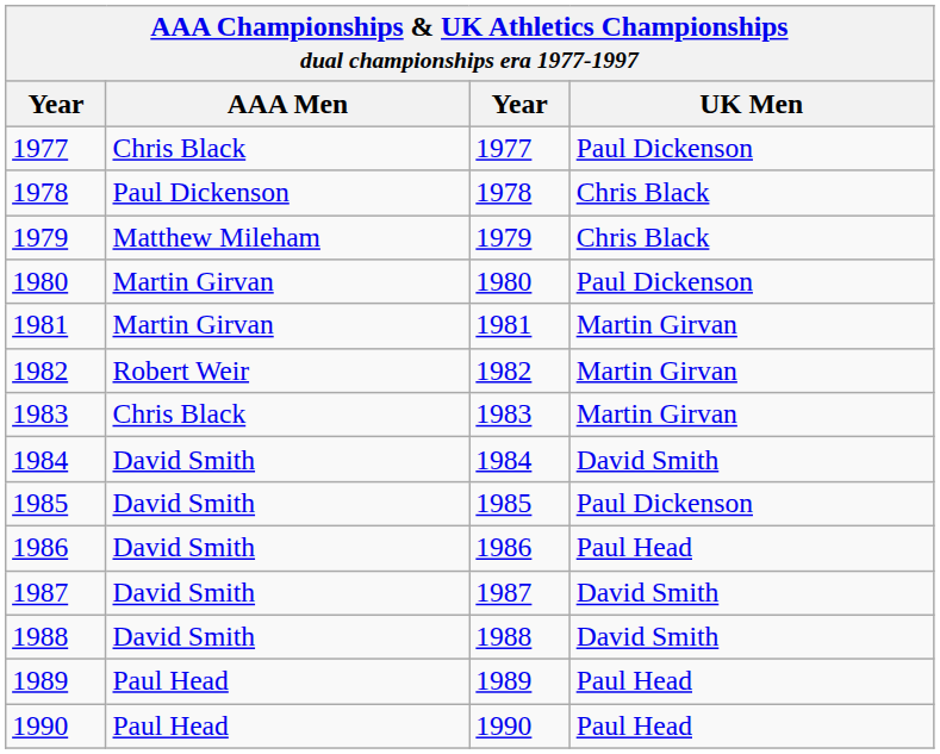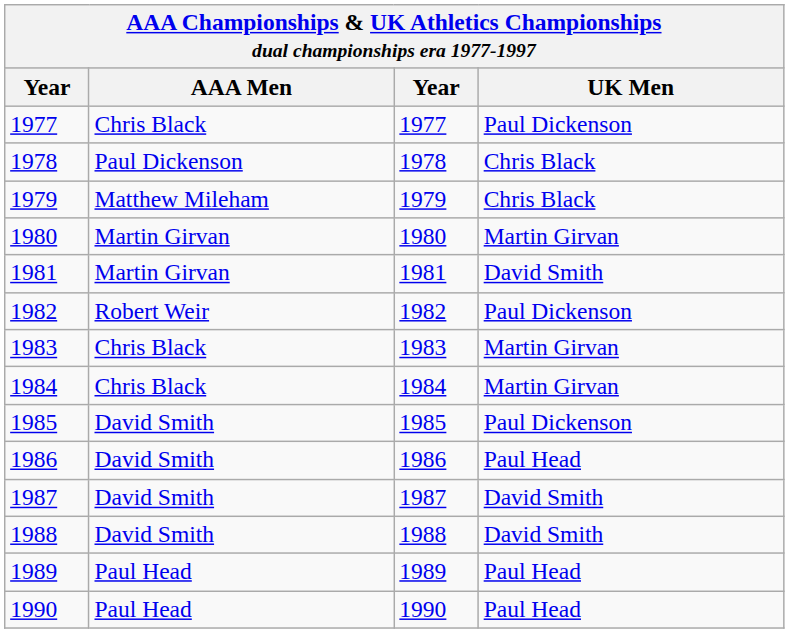row 6 | UK Men: Paul Dickenson -> Martin Girvan
row 7 | UK Men: Martin Girvan -> David Smith
row 8 | UK Men: Martin Girvan -> Paul Dickenson
row 10 | AAA Men: David Smith -> Chris Black
row 10 | UK Men: David Smith -> Martin Girvan
